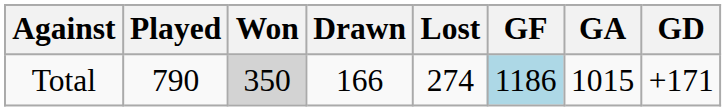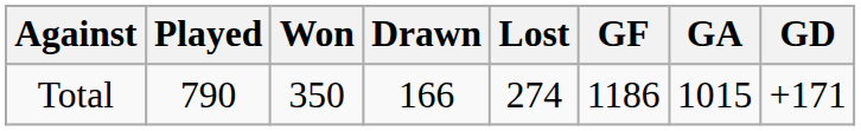row 2 | Won: lightgrey background -> no background
row 2 | GF: lightblue background -> no background
